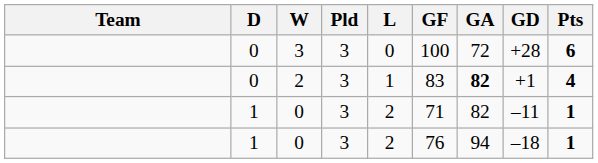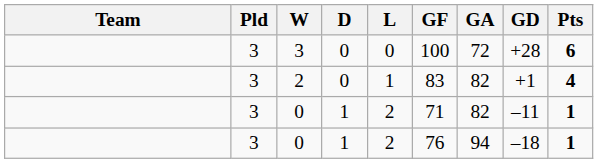columns swapped: Pld <-> D
row 3 | GA: bold -> normal
